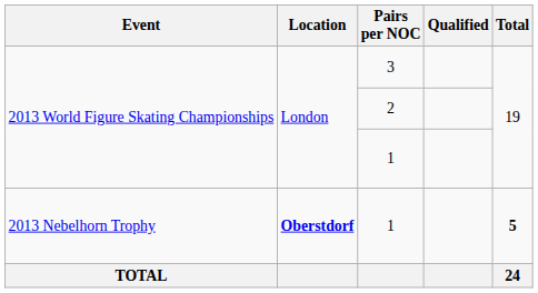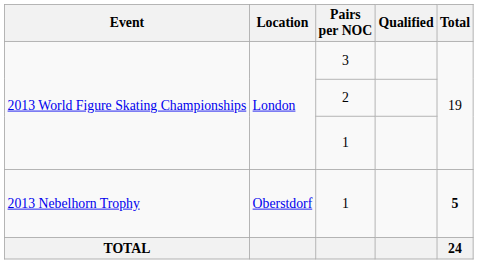2013 Nebelhorn Trophy / 1 | Location: bold -> normal
